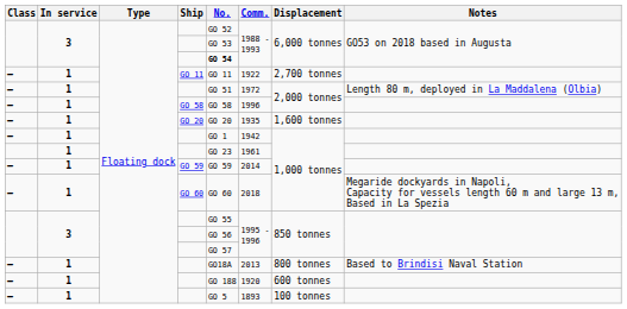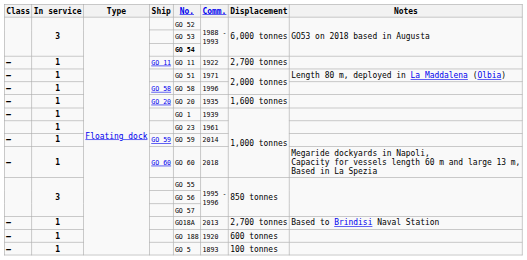row 6 | Comm.: 1972 -> 1971
row 9 | Comm.: 1942 -> 1939
row 16 | Displacement: 800 tonnes -> 2,700 tonnes
